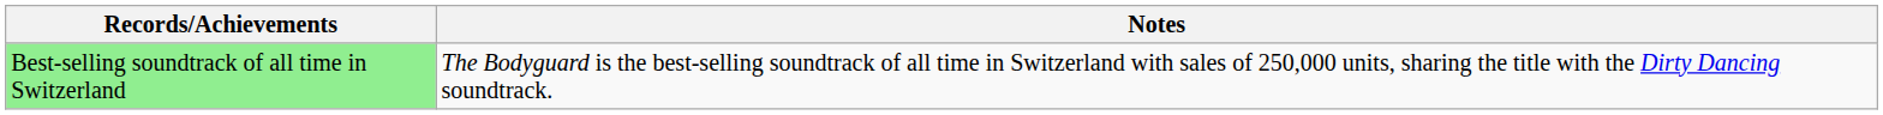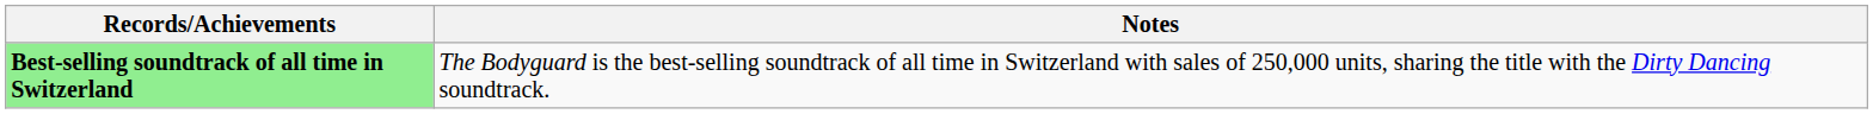row 2 | Records/Achievements: normal -> bold
